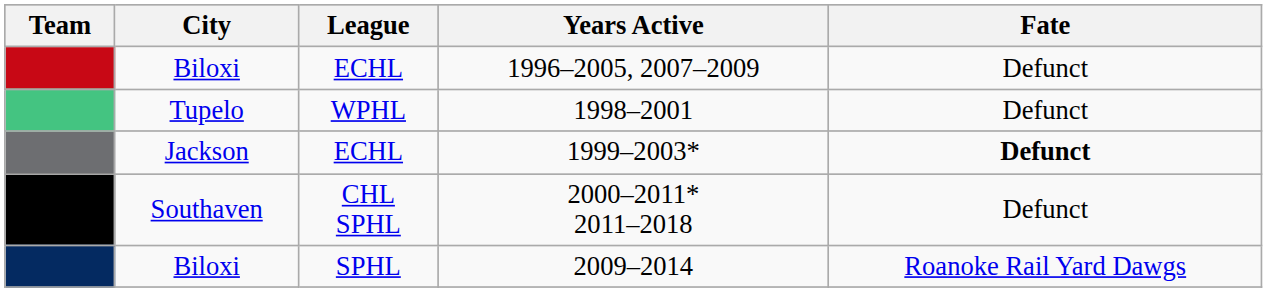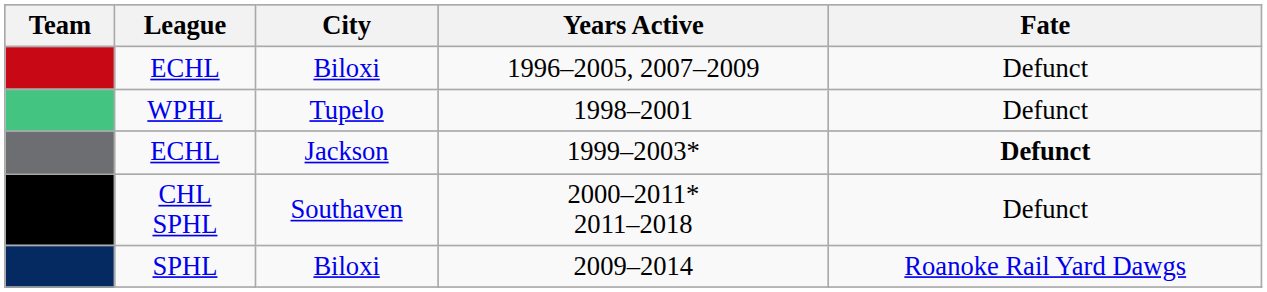columns swapped: City <-> League
